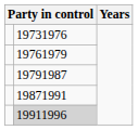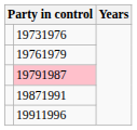19791987 | column 2: no background -> pink background
19911996 | column 2: lightgrey background -> no background
